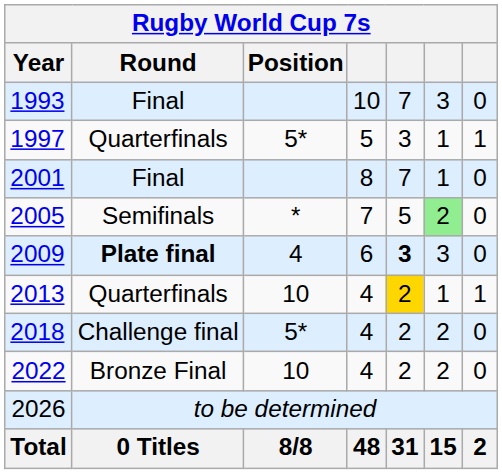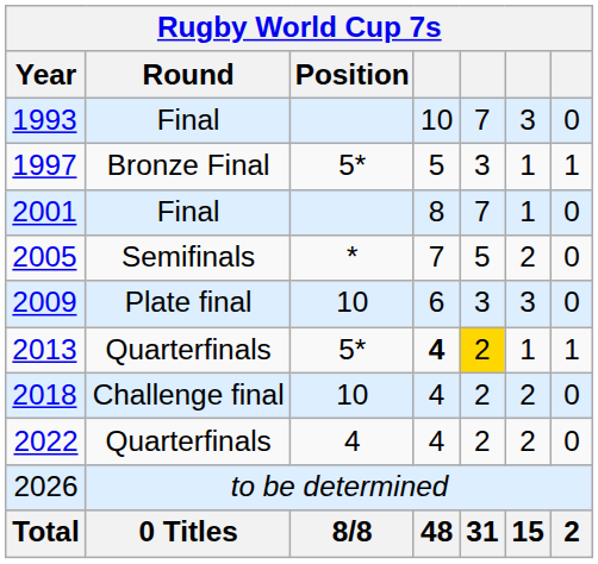1997 | Round: Quarterfinals -> Bronze Final
2005 | column 6: lightgreen background -> no background
2009 | Round: bold -> normal
2009 | Position: 4 -> 10
2009 | column 5: bold -> normal
2013 | Position: 10 -> 5*
2013 | column 4: normal -> bold
2018 | Position: 5* -> 10
2022 | Round: Bronze Final -> Quarterfinals
2022 | Position: 10 -> 4
